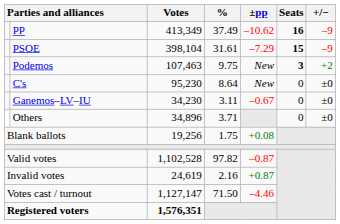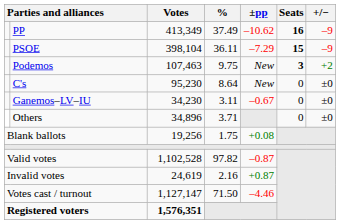PSOE | %: 31.61 -> 36.11
